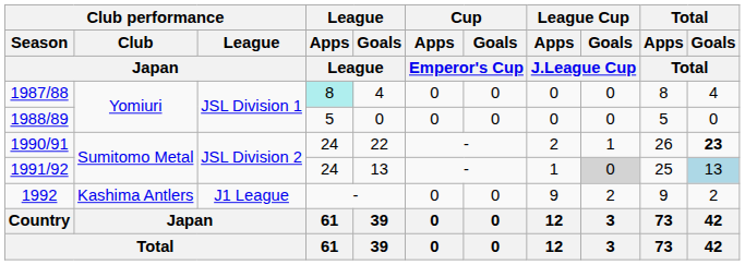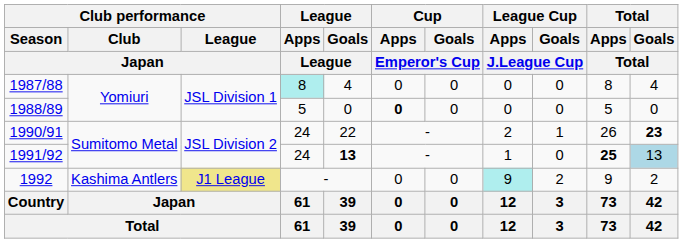1988/89 | Cup / Apps / Emperor's Cup: normal -> bold
1991/92 | League / Goals / League: normal -> bold
1991/92 | League Cup / Goals / J.League Cup: lightgrey background -> no background
1991/92 | Total / Apps / Total: normal -> bold
1992 | Club performance / League / Japan: no background -> khaki background
1992 | League Cup / Apps / J.League Cup: no background -> paleturquoise background
